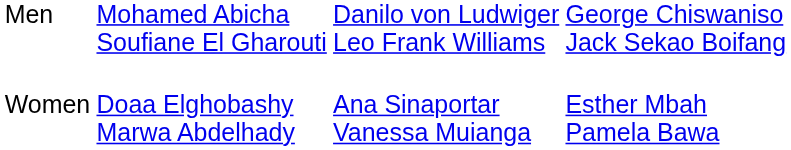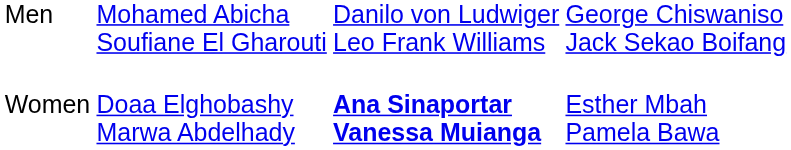Women | column 3: normal -> bold
